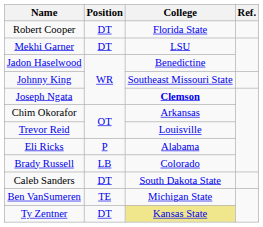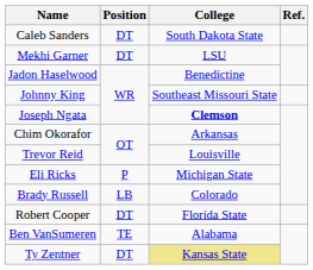rows swapped: Robert Cooper <-> Caleb Sanders
Eli Ricks | College: Alabama -> Michigan State
Ben VanSumeren | College: Michigan State -> Alabama
